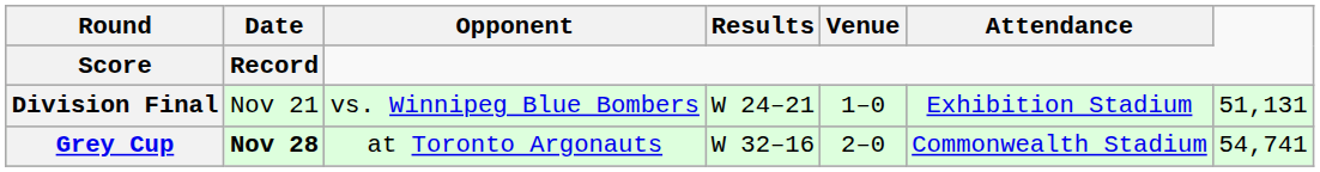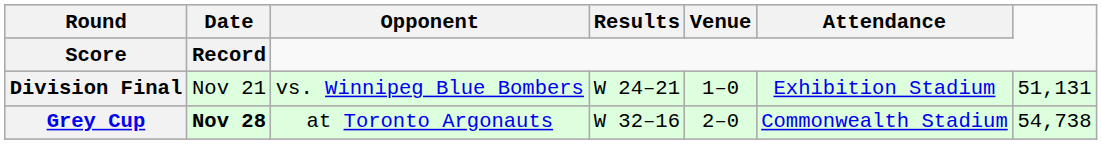Grey Cup | column 7: 54,741 -> 54,738
